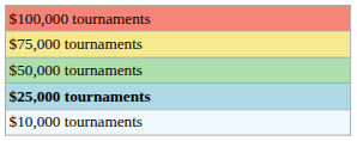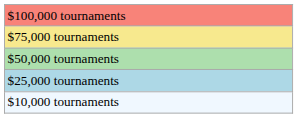row 4 | column 1: bold -> normal
